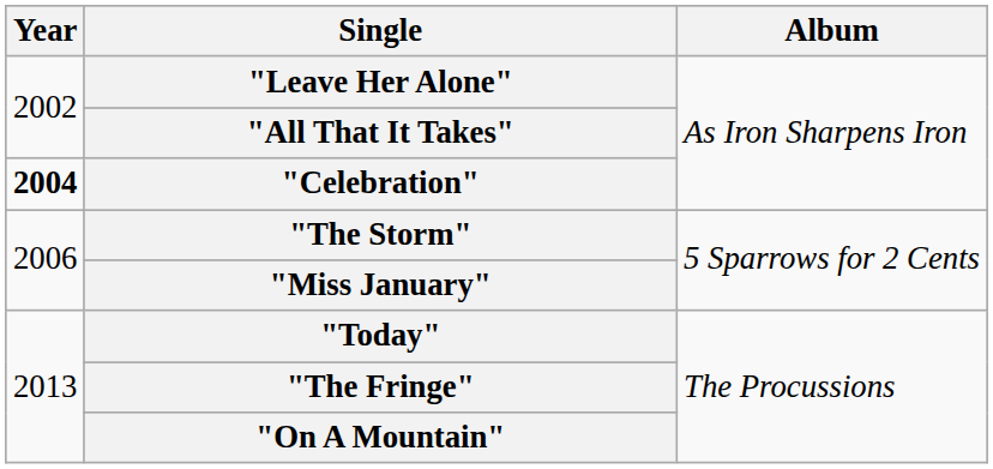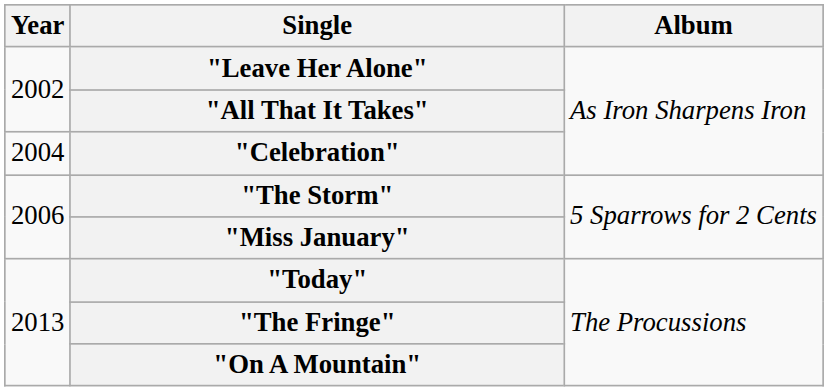"Celebration" | Year: bold -> normal
